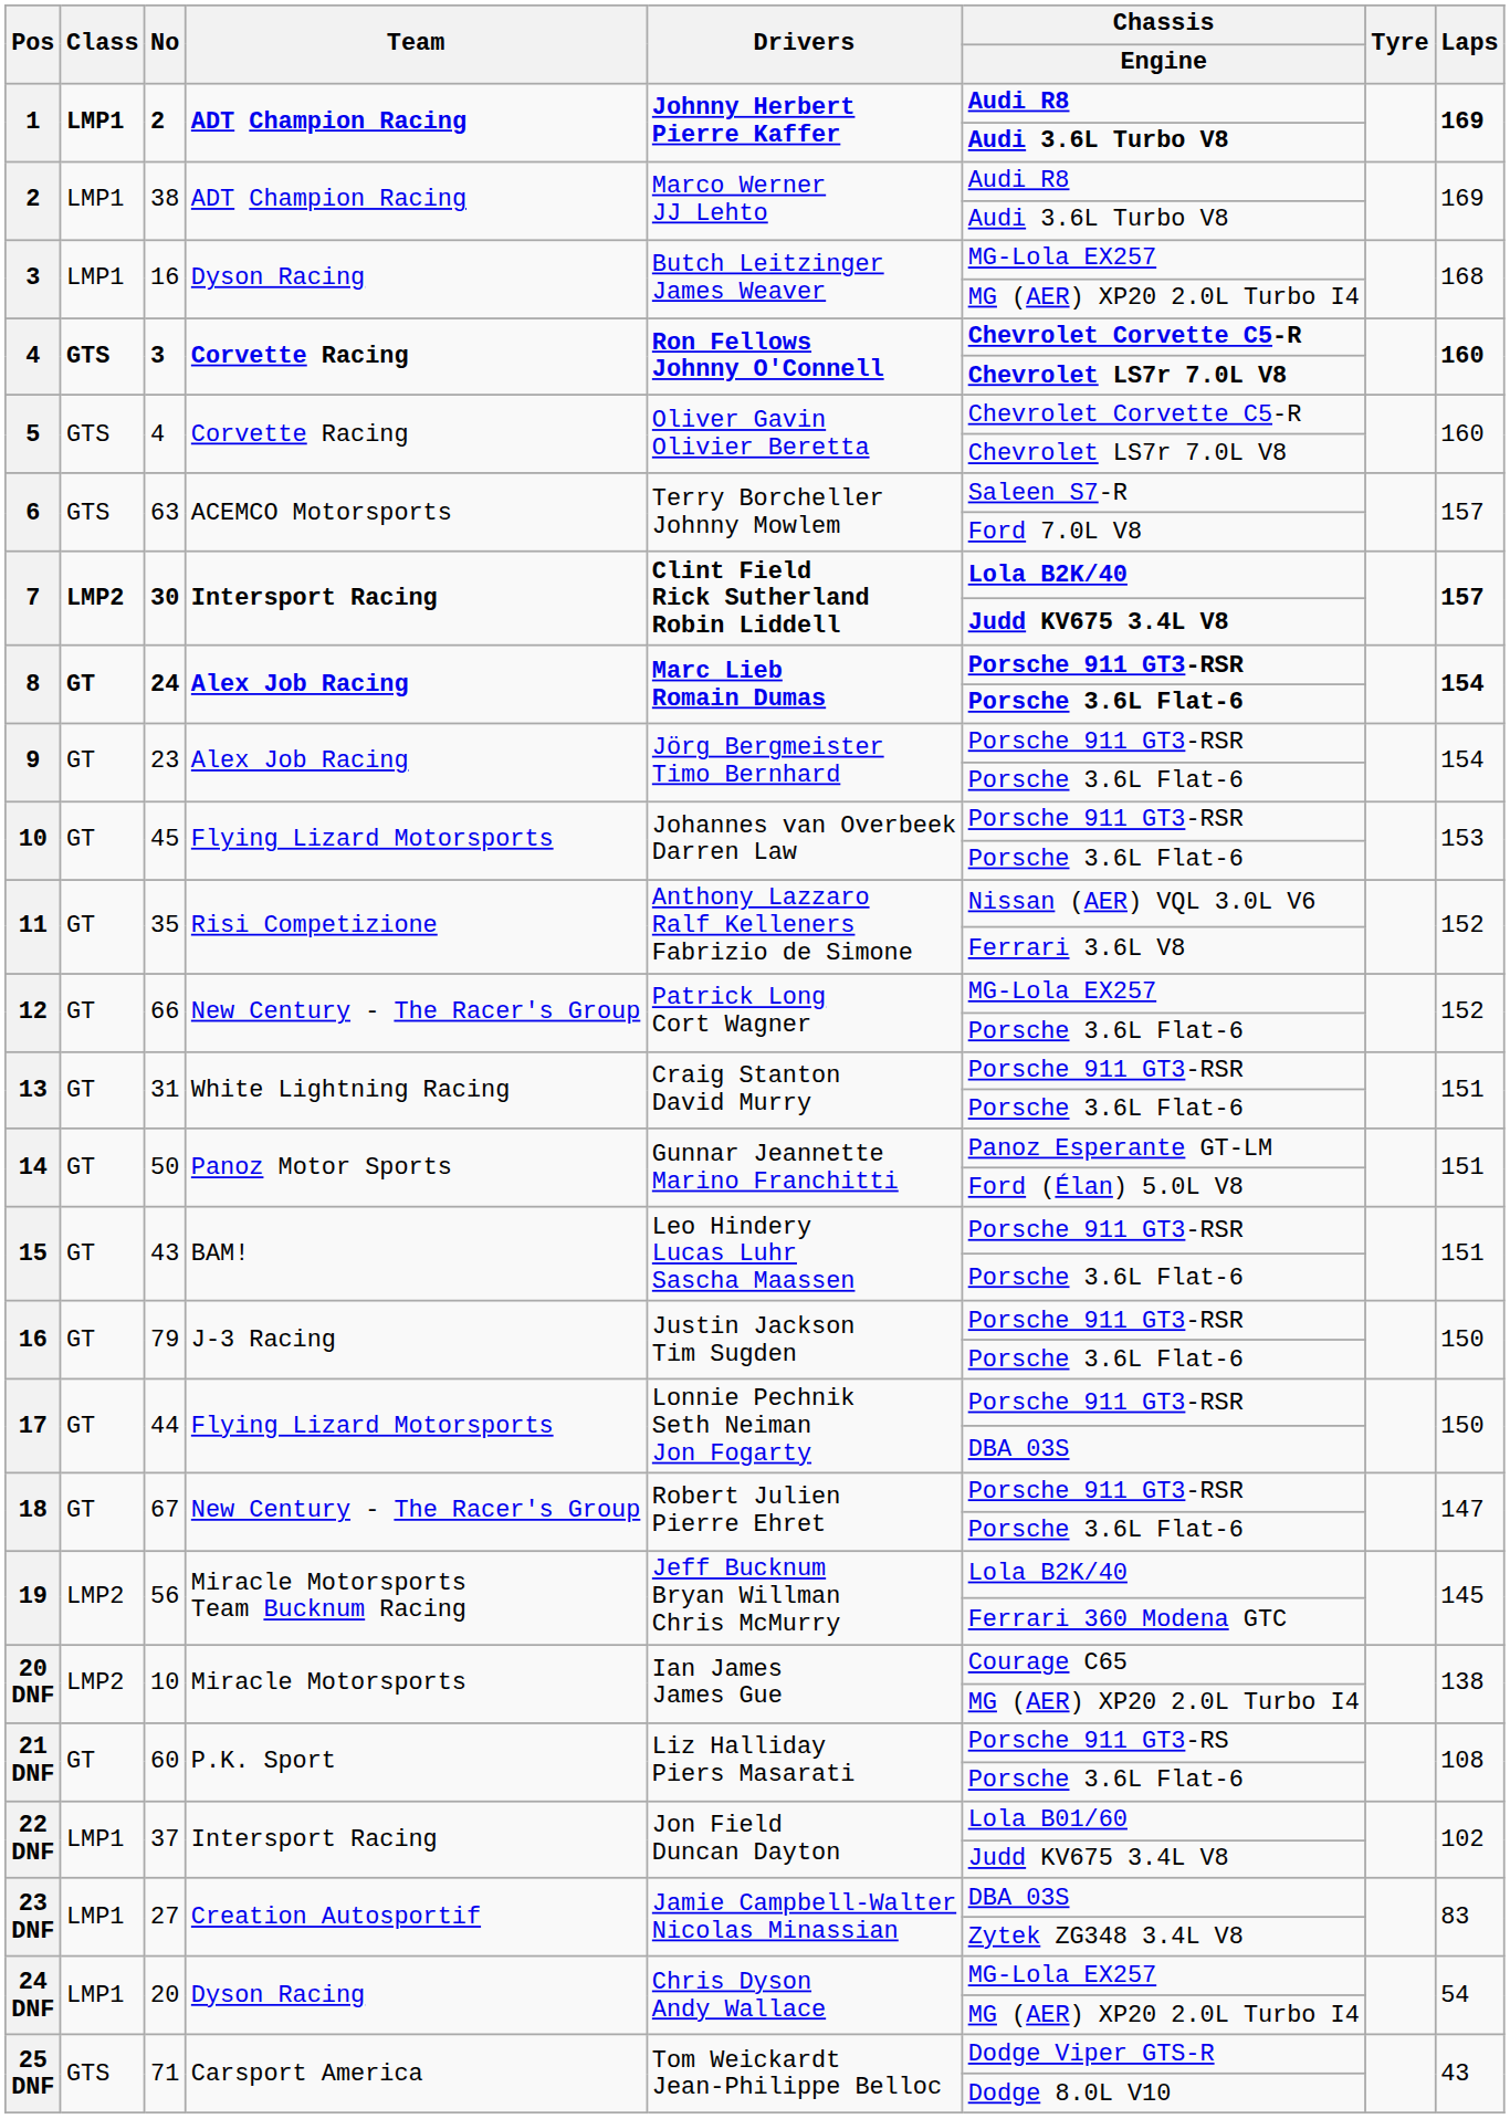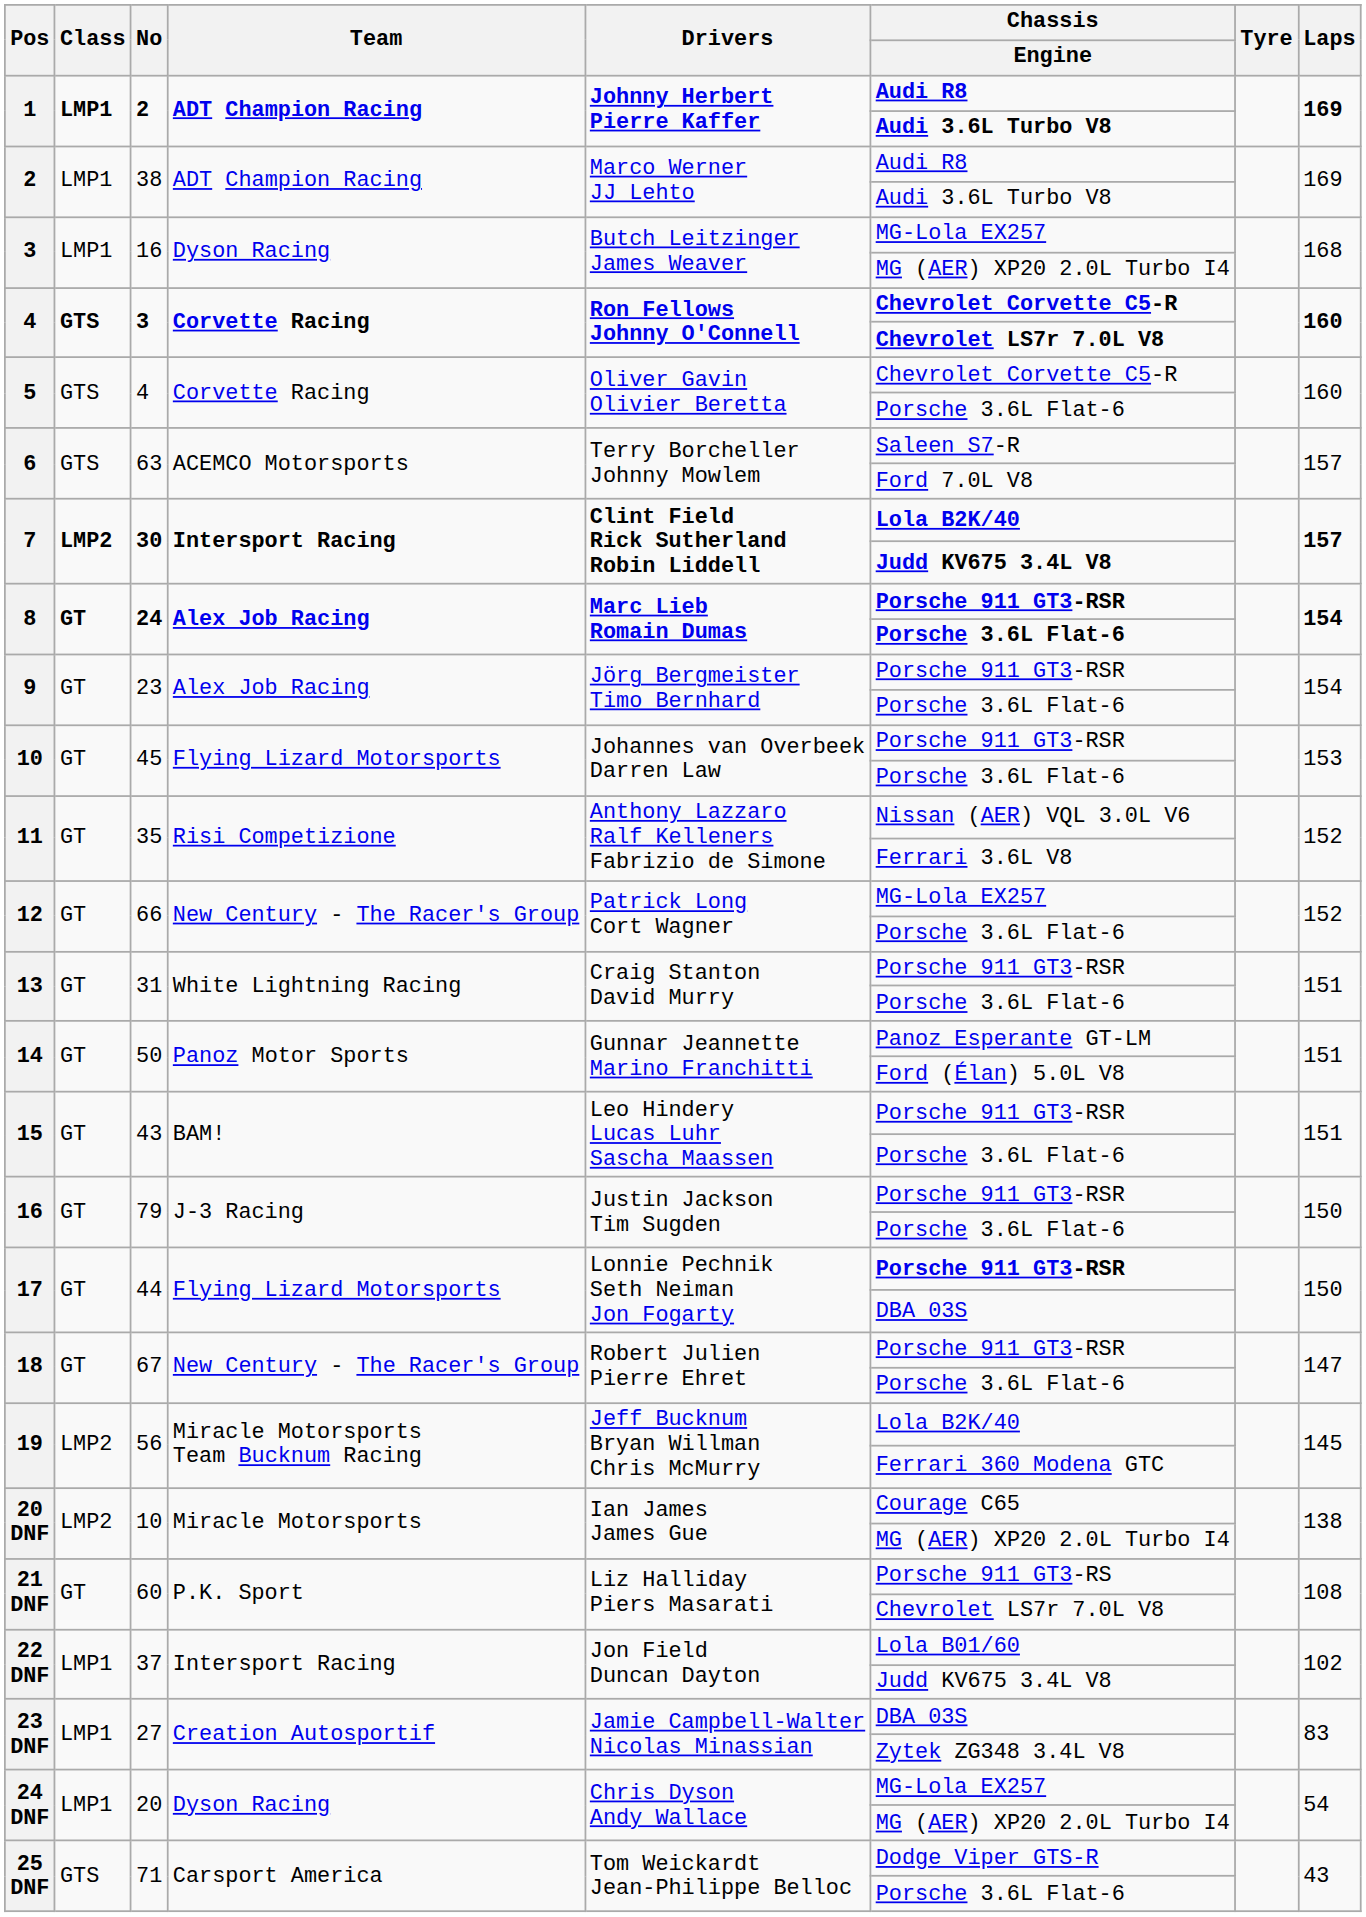row 12 | Chassis / Engine: Chevrolet LS7r 7.0L V8 -> Porsche 3.6L Flat-6
row 35 | Chassis / Engine: normal -> bold
row 44 | Chassis / Engine: Porsche 3.6L Flat-6 -> Chevrolet LS7r 7.0L V8
row 52 | Chassis / Engine: Dodge 8.0L V10 -> Porsche 3.6L Flat-6
